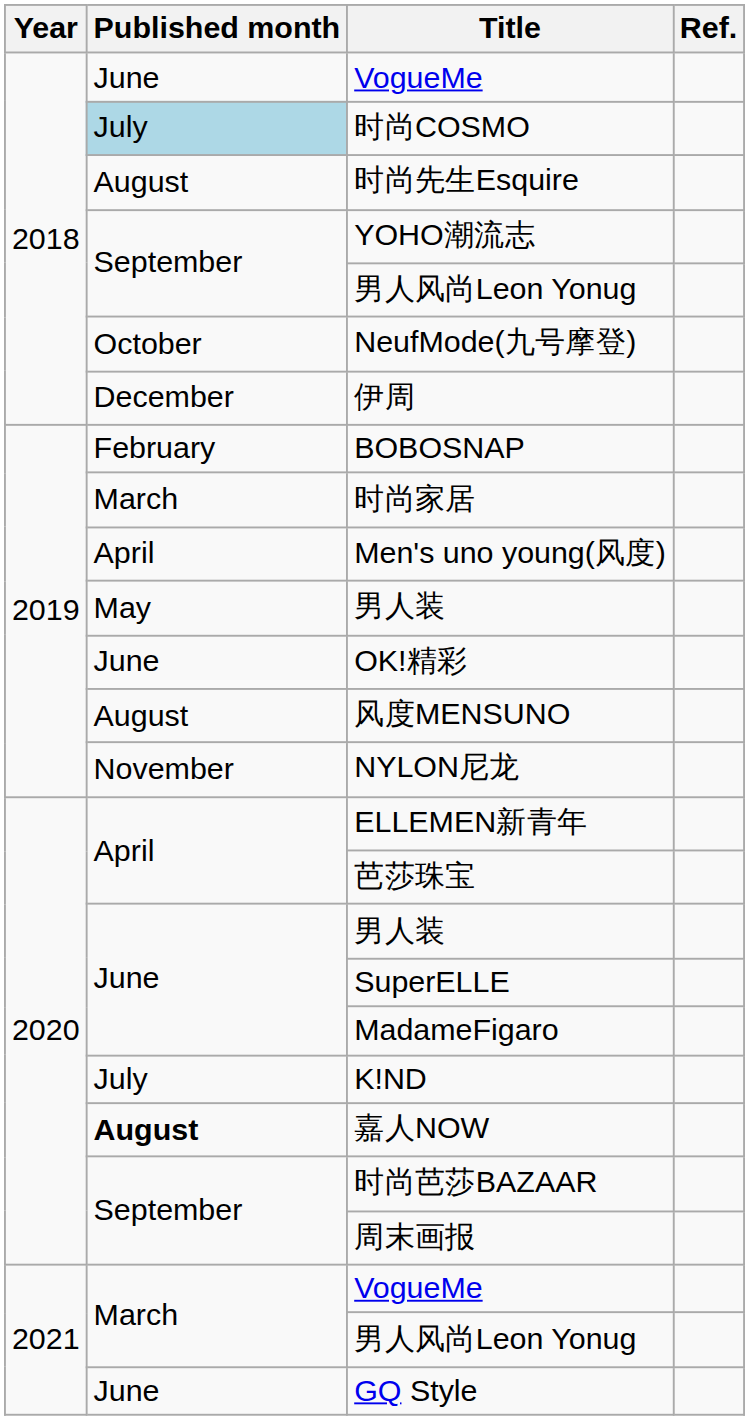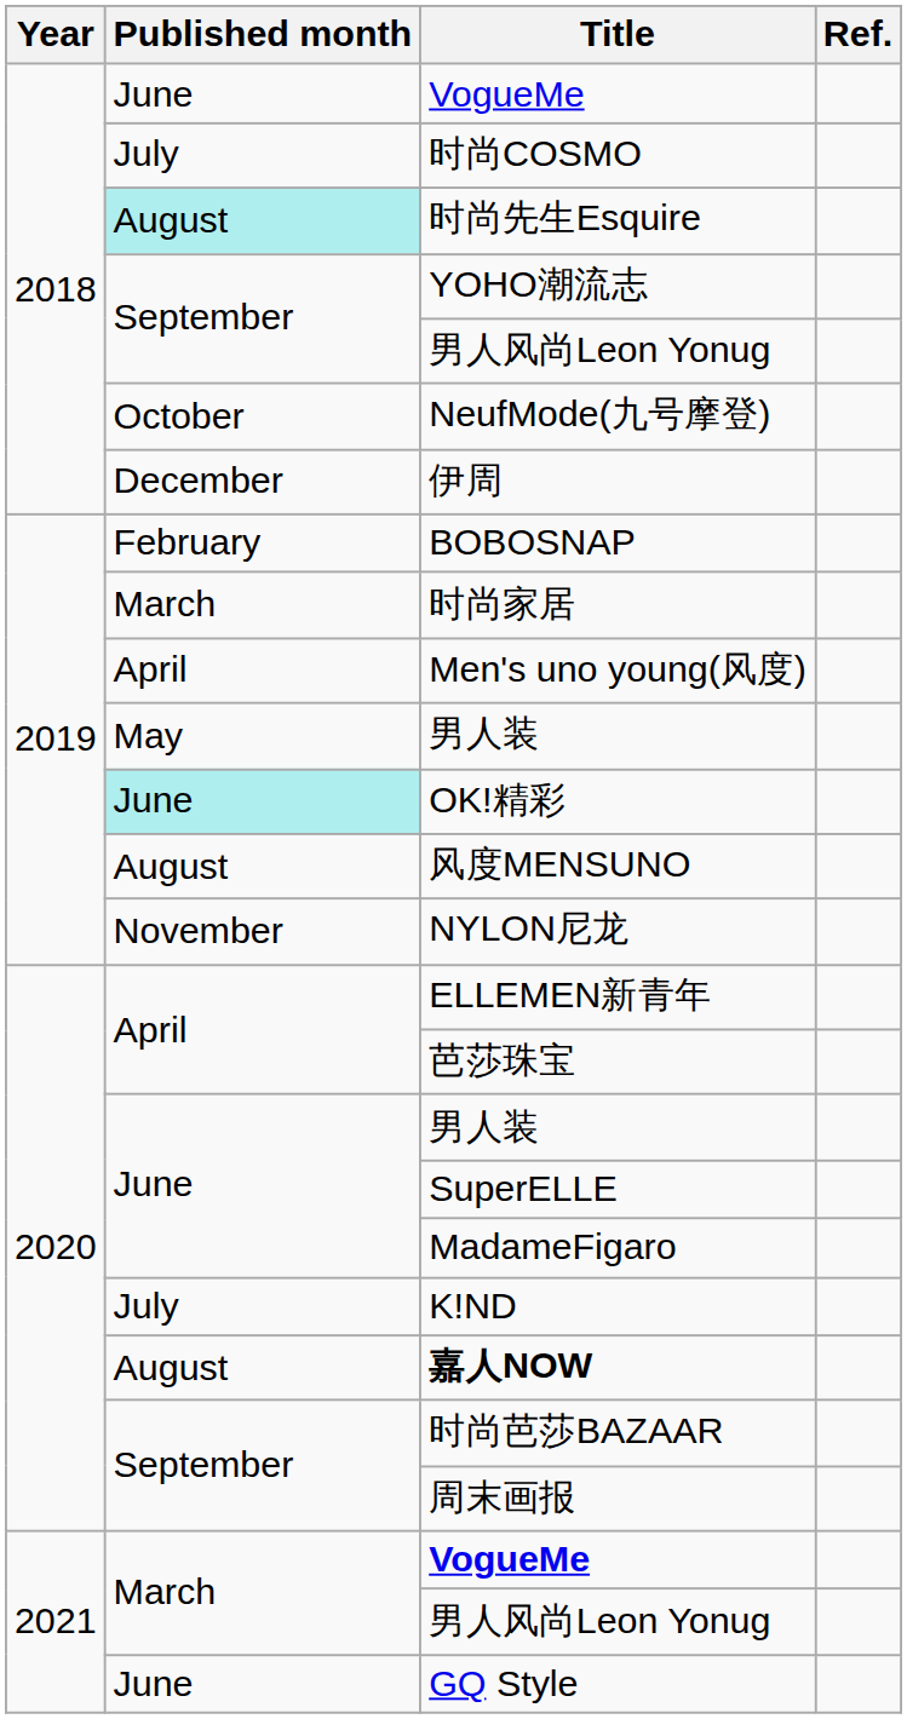时尚COSMO | Published month: lightblue background -> no background
时尚先生Esquire | Published month: no background -> paleturquoise background
OK!精彩 | Published month: no background -> paleturquoise background
嘉人NOW | Published month: bold -> normal
嘉人NOW | Title: normal -> bold
March / VogueMe | Title: normal -> bold
